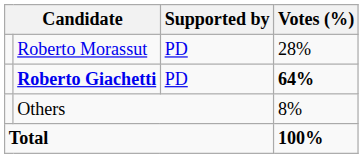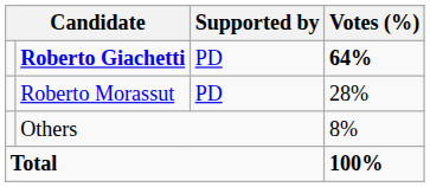rows swapped: Roberto Giachetti <-> Roberto Morassut
